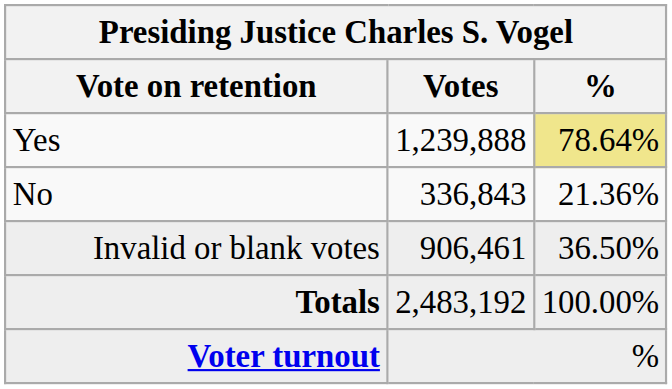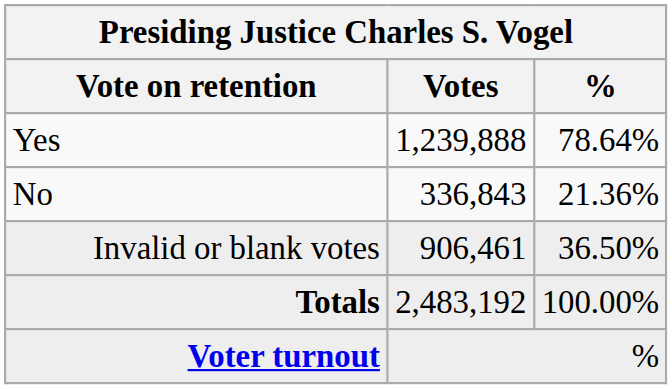Yes | %: khaki background -> no background
